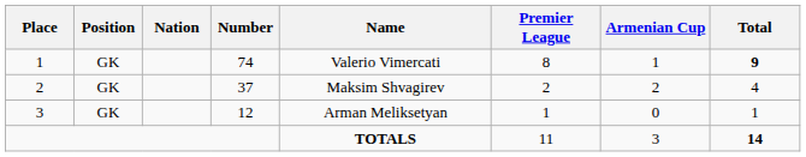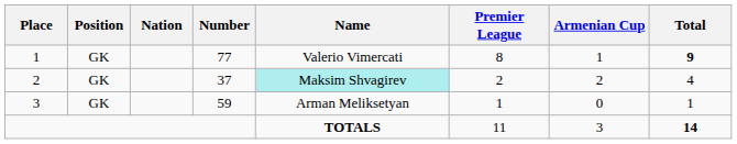row 2 | Number: 74 -> 77
row 3 | Name: no background -> paleturquoise background
row 4 | Number: 12 -> 59
